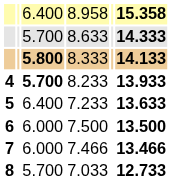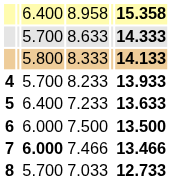8.333 | column 2: bold -> normal
8.233 | column 2: bold -> normal
7.466 | column 2: normal -> bold
